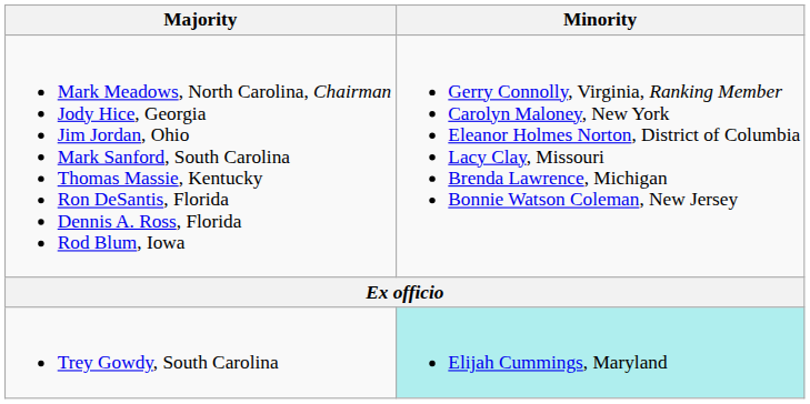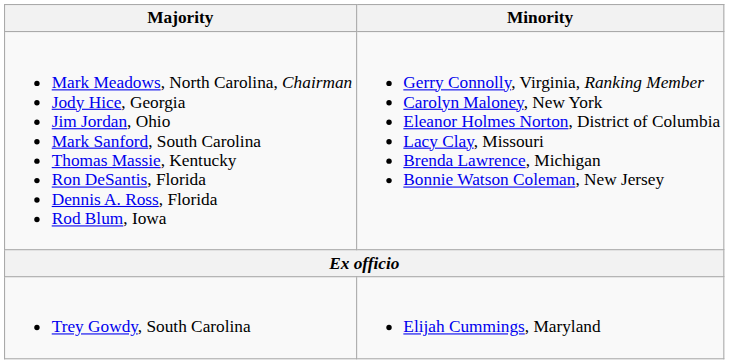Trey Gowdy, South Carolina | Minority: paleturquoise background -> no background
